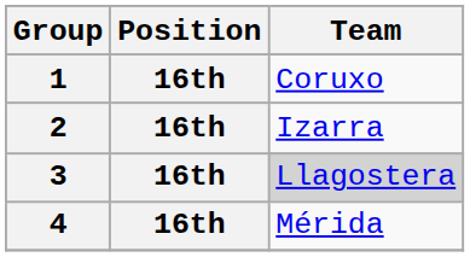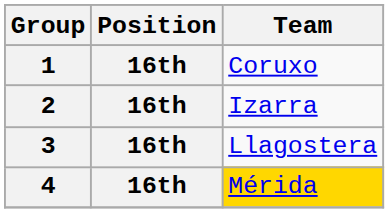3 | Team: lightgrey background -> no background
4 | Team: no background -> gold background
